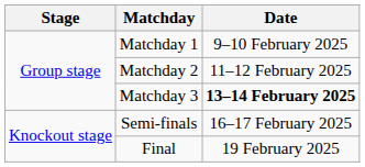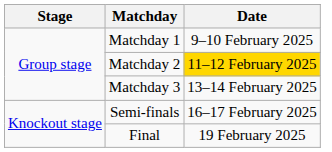Matchday 2 | Date: no background -> gold background
Matchday 3 | Date: bold -> normal
